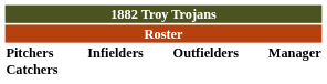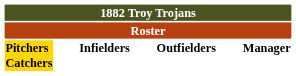Pitchers Catchers | column 1: no background -> gold background
